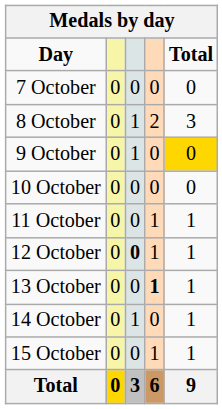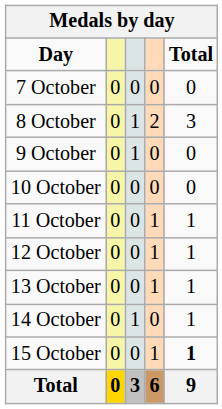9 October | Total: gold background -> no background
12 October | column 3: bold -> normal
13 October | column 4: bold -> normal
15 October | Total: normal -> bold
